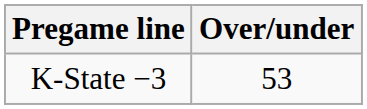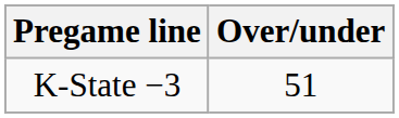K-State −3 | Over/under: 53 -> 51
